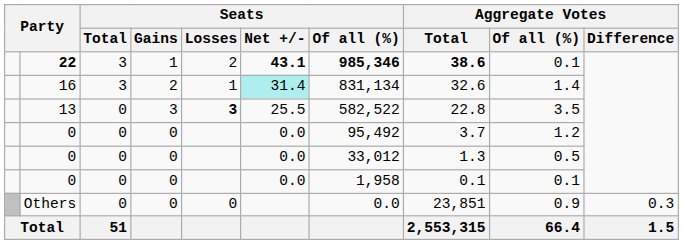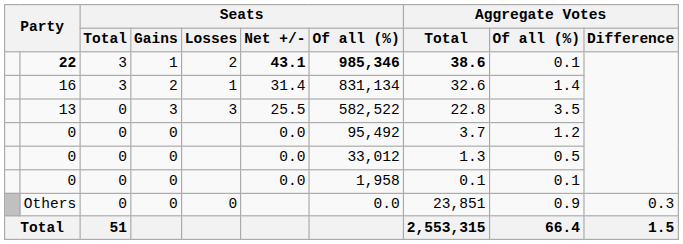16 | Seats / Net +/-: paleturquoise background -> no background
13 | Seats / Losses: bold -> normal
